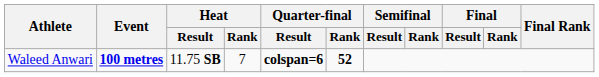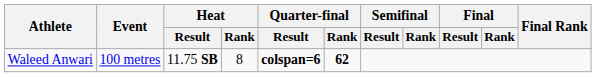Waleed Anwari | Event: bold -> normal
Waleed Anwari | Heat / Rank: 7 -> 8
Waleed Anwari | Quarter-final / Rank: 52 -> 62
